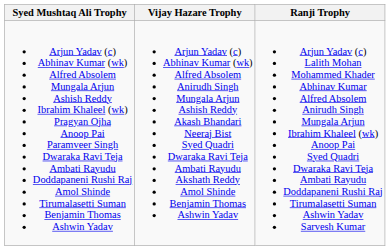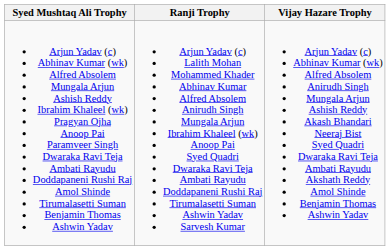columns swapped: Ranji Trophy <-> Vijay Hazare Trophy
